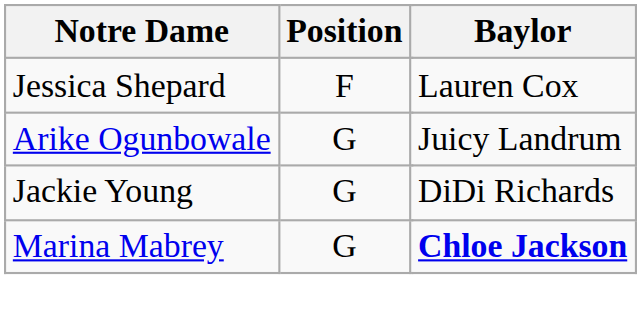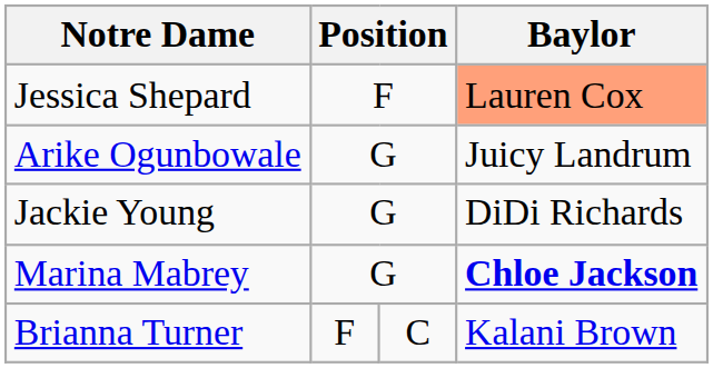Jessica Shepard | Baylor: no background -> lightsalmon background
+ row: Brianna Turner | F | C | Kalani Brown
